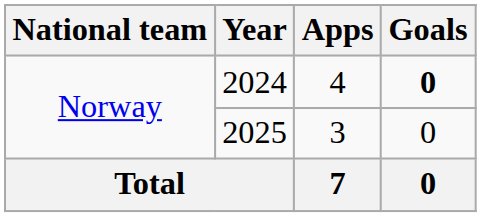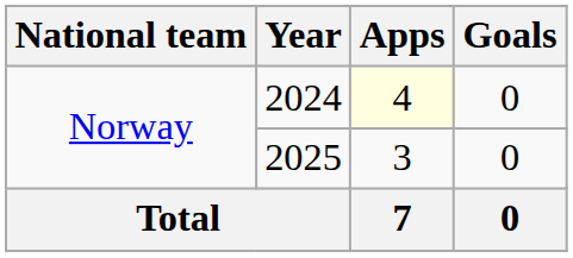2024 | Apps: no background -> lightyellow background
2024 | Goals: bold -> normal
